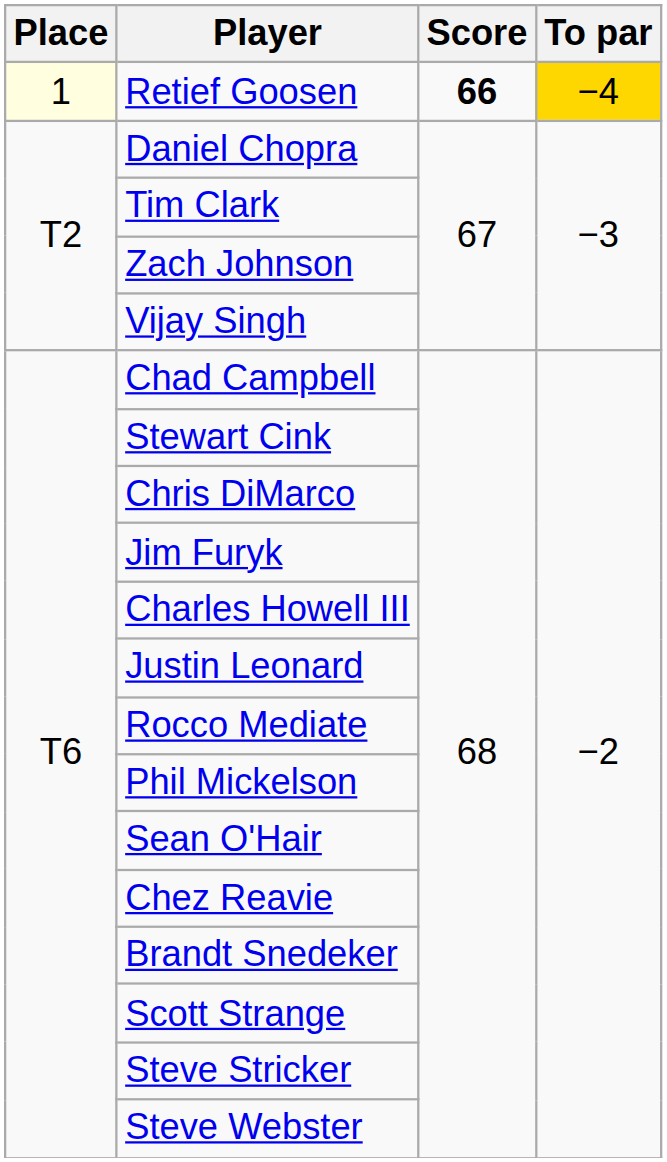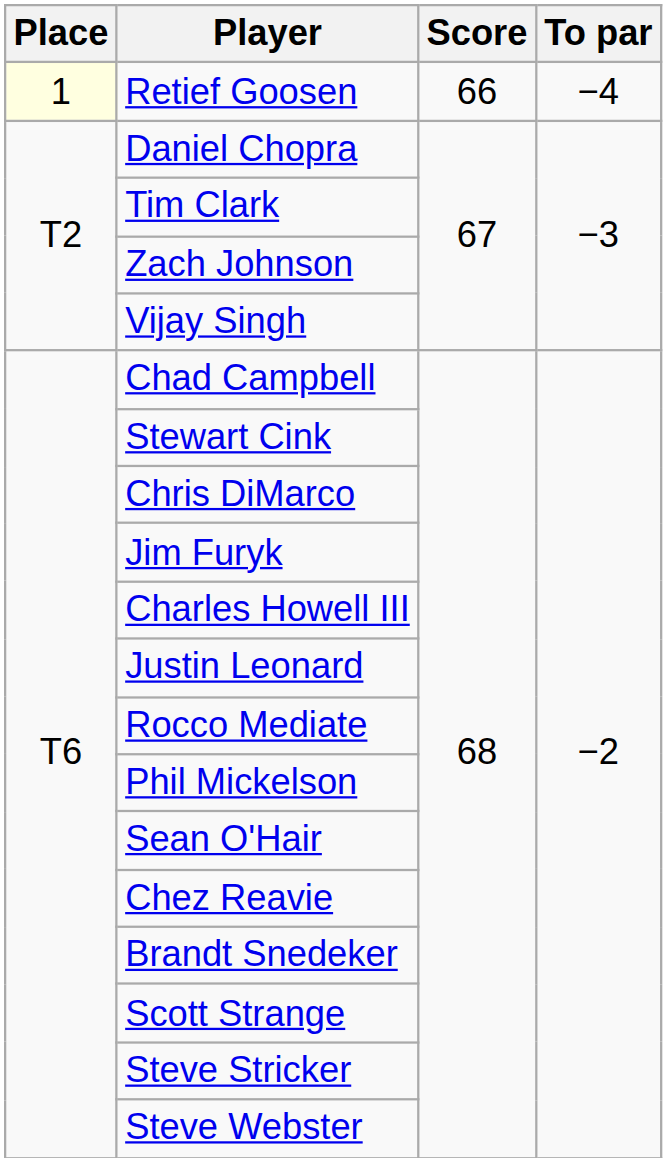Retief Goosen | Score: bold -> normal
Retief Goosen | To par: gold background -> no background
